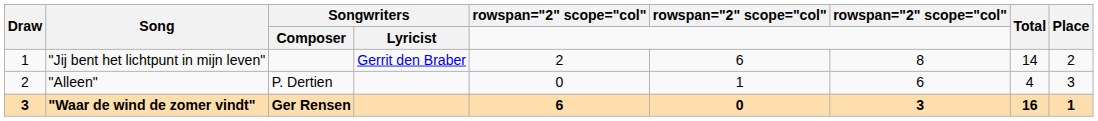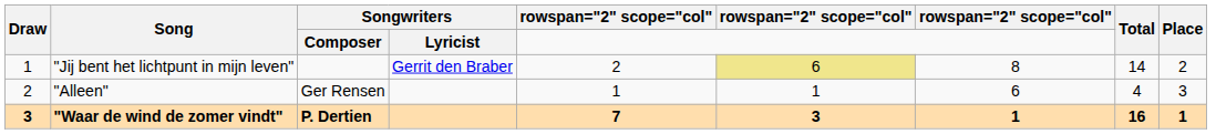"Jij bent het lichtpunt in mijn leven" | column 6: no background -> khaki background
"Alleen" | Songwriters / Composer: P. Dertien -> Ger Rensen
"Alleen" | column 5: 0 -> 1
"Waar de wind de zomer vindt" | Songwriters / Composer: Ger Rensen -> P. Dertien
"Waar de wind de zomer vindt" | column 5: 6 -> 7
"Waar de wind de zomer vindt" | column 6: 0 -> 3
"Waar de wind de zomer vindt" | column 7: 3 -> 1
